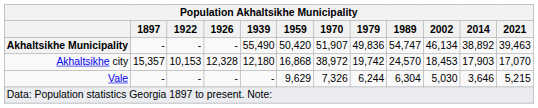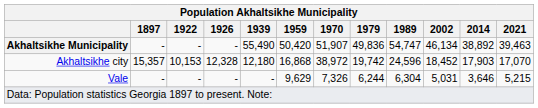Akhaltsikhe city | 1989: 24,570 -> 24,596
Akhaltsikhe city | 2002: 18,453 -> 18,452
Vale | 2002: 5,030 -> 5,031
